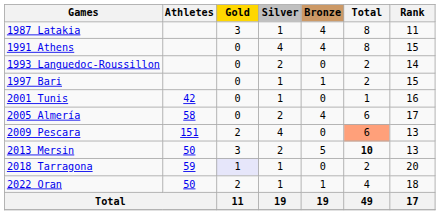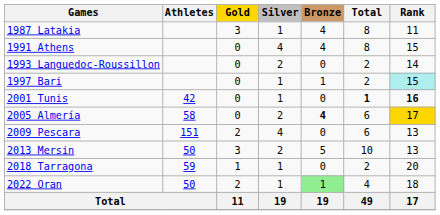1997 Bari | Rank: no background -> paleturquoise background
2001 Tunis | Total: normal -> bold
2001 Tunis | Rank: normal -> bold
2005 Almería | Bronze: normal -> bold
2005 Almería | Rank: no background -> gold background
2009 Pescara | Total: lightsalmon background -> no background
2013 Mersin | Total: bold -> normal
2018 Tarragona | Gold: lavender background -> no background
2022 Oran | Bronze: no background -> lightgreen background
